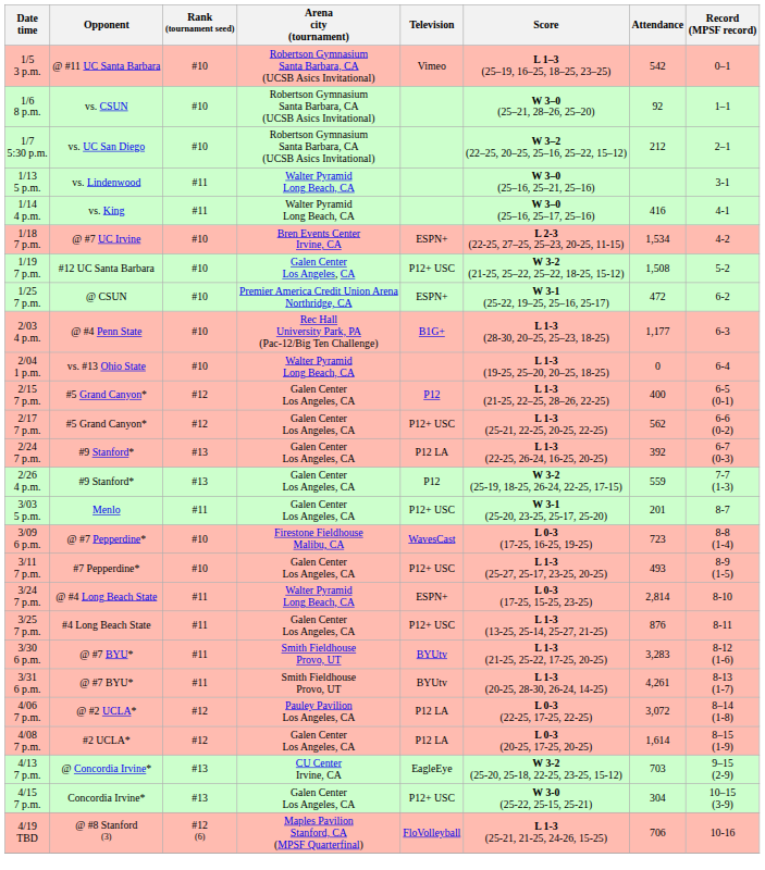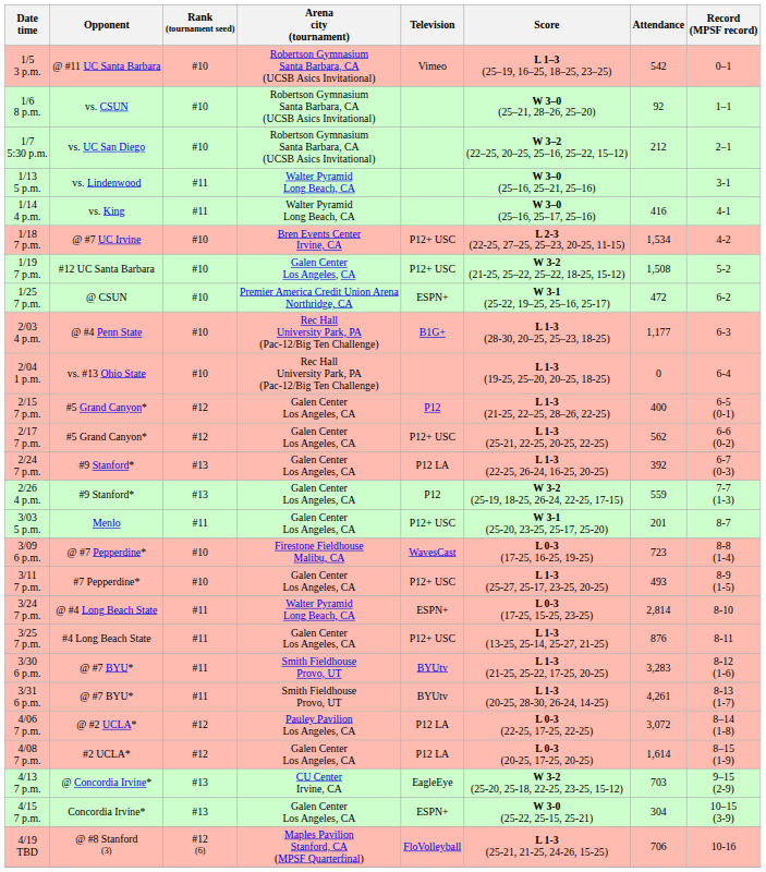1/18 7 p.m. | Television: ESPN+ -> P12+ USC
2/04 1 p.m. | Arena city (tournament): Walter Pyramid Long Beach, CA -> Rec Hall University Park, PA (Pac-12/Big Ten Challenge)
4/15 7 p.m. | Television: P12+ USC -> ESPN+
